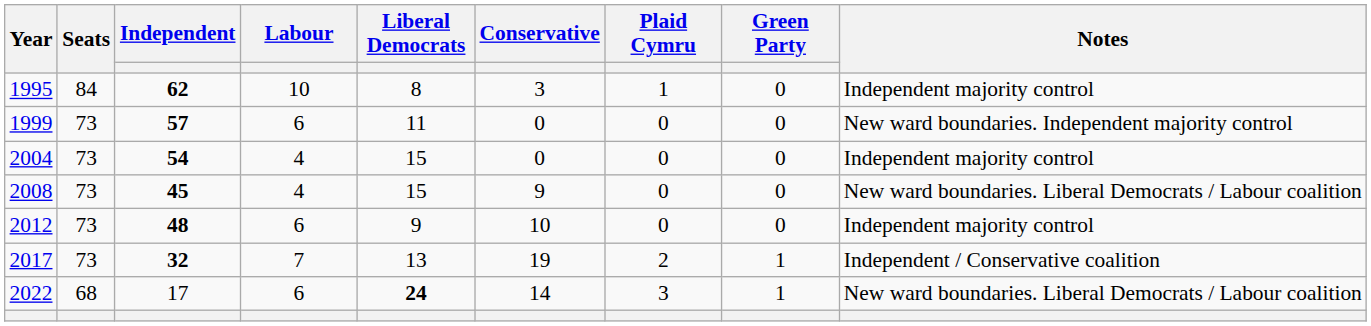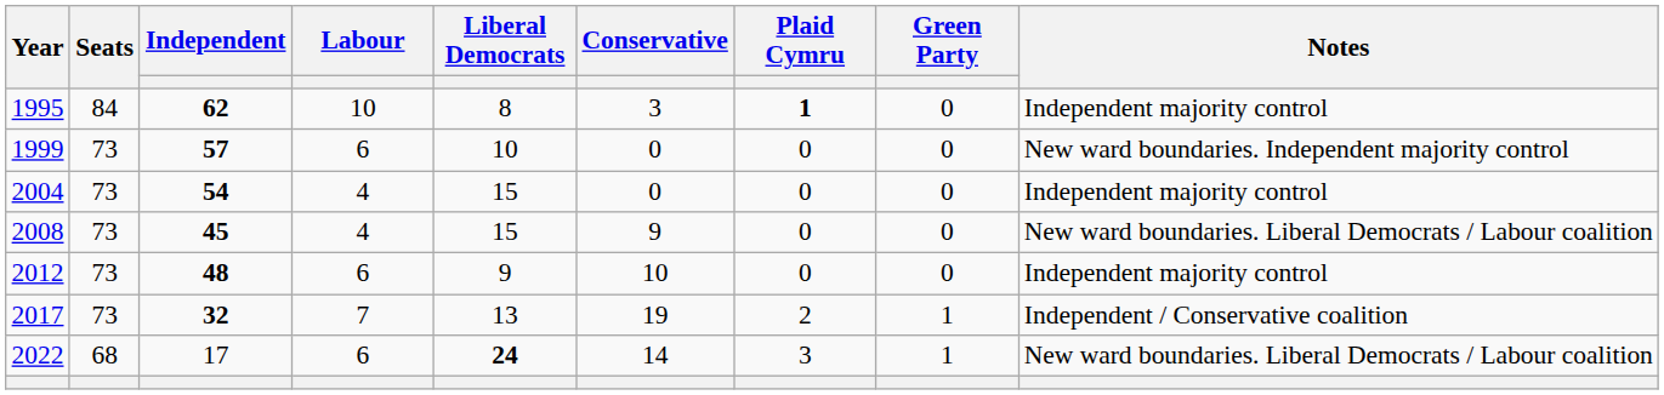1995 | Plaid Cymru: normal -> bold
1999 | Liberal Democrats: 11 -> 10
